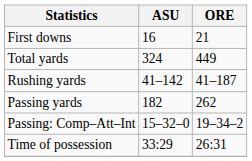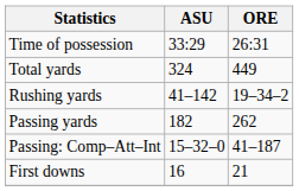rows swapped: First downs <-> Time of possession
Rushing yards | ORE: 41–187 -> 19–34–2
Passing: Comp–Att–Int | ORE: 19–34–2 -> 41–187
